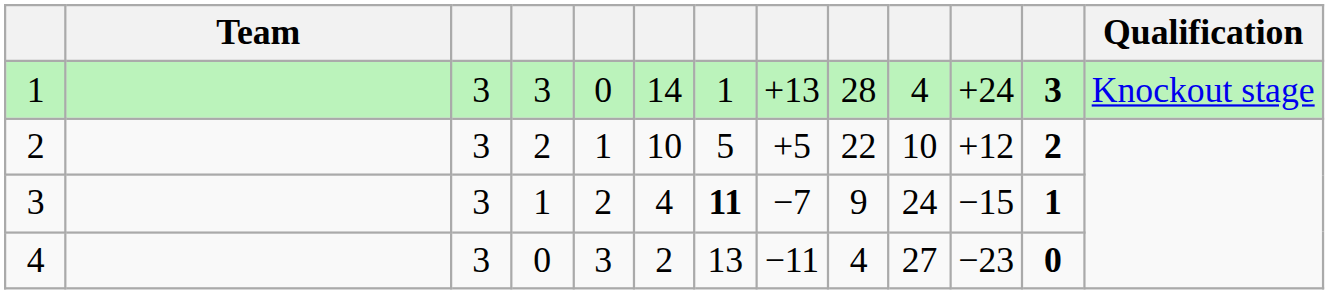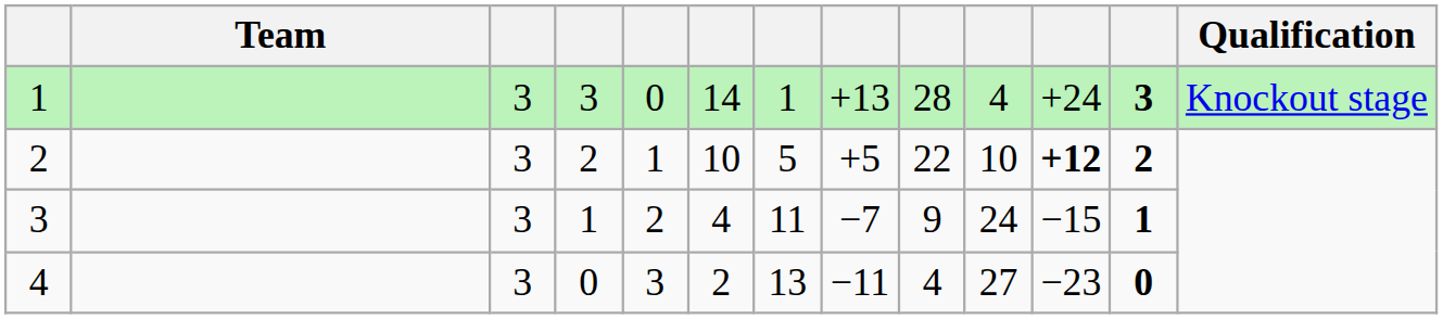row 3 | column 11: normal -> bold
row 4 | column 7: bold -> normal
